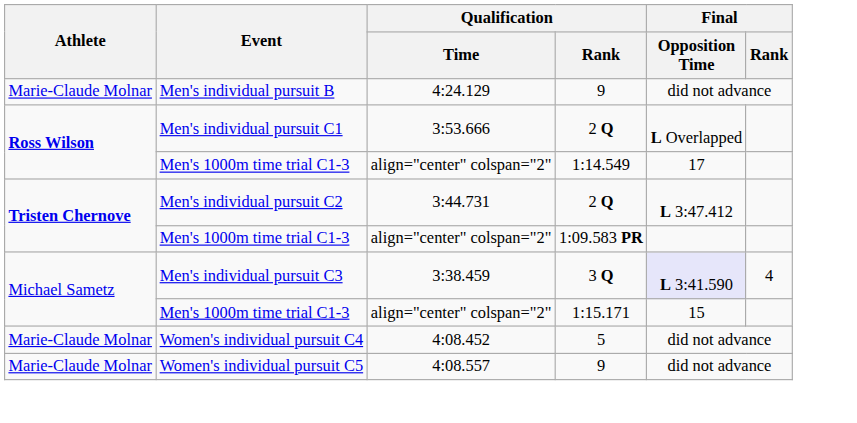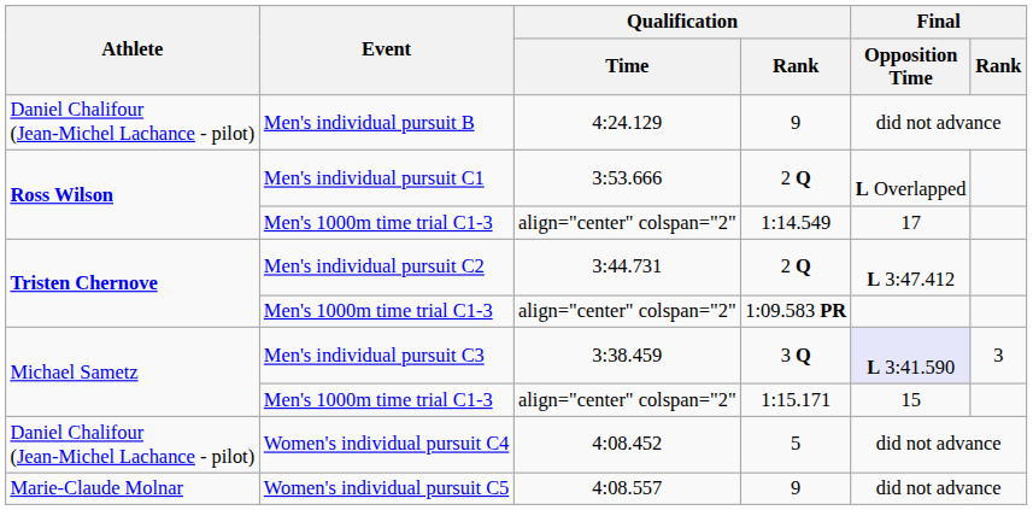Men's individual pursuit B | Athlete: Marie-Claude Molnar -> Daniel Chalifour (Jean-Michel Lachance - pilot)
Men's individual pursuit C3 | Final / Rank: 4 -> 3
Women's individual pursuit C4 | Athlete: Marie-Claude Molnar -> Daniel Chalifour (Jean-Michel Lachance - pilot)
